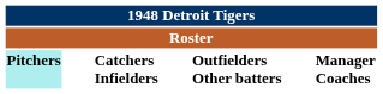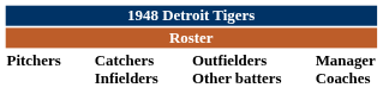Pitchers | column 1: paleturquoise background -> no background
